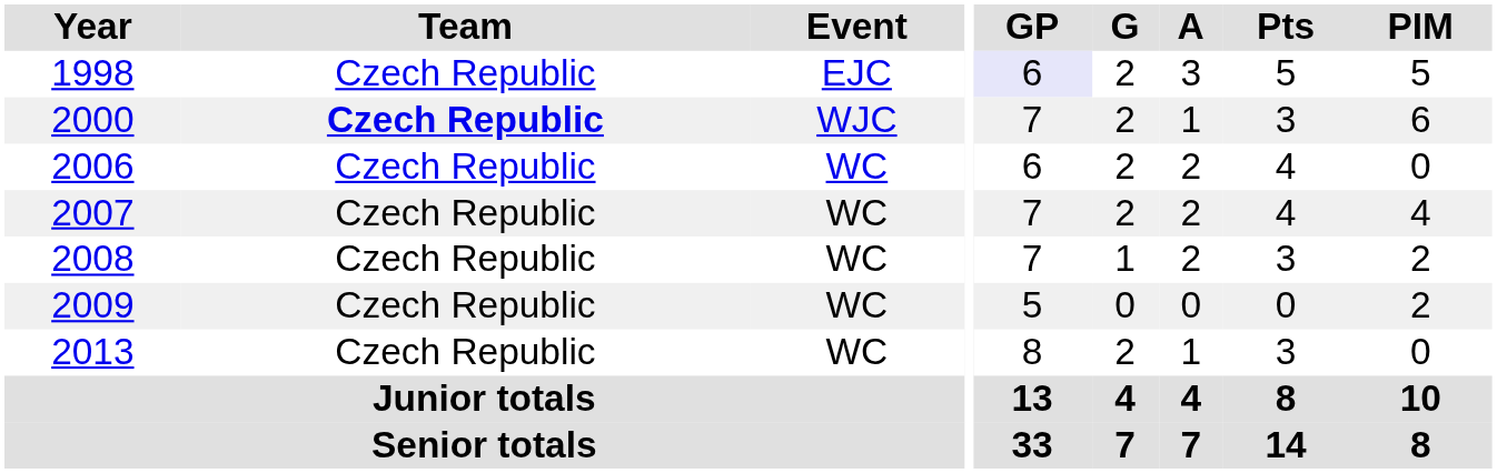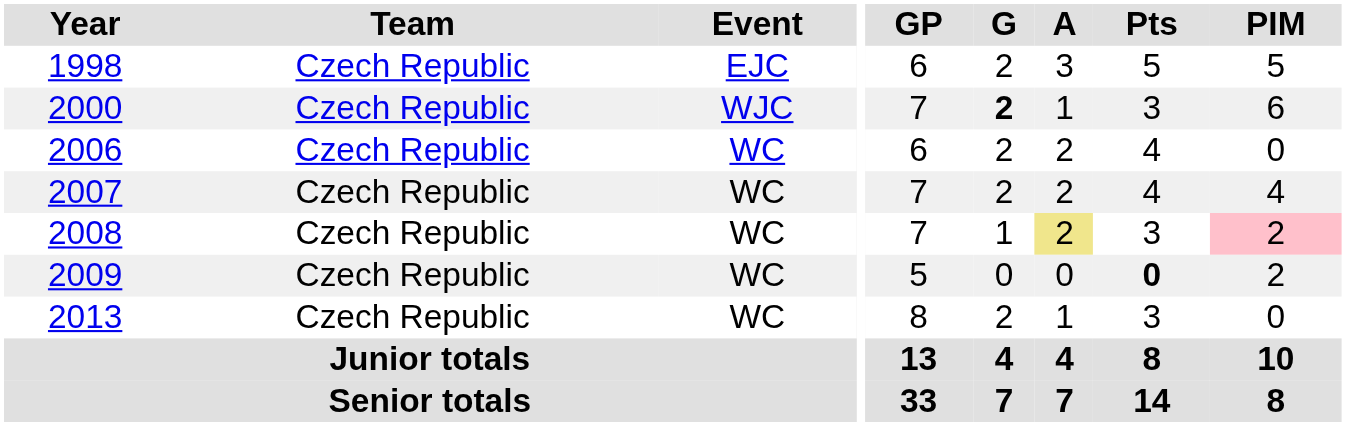1998 | GP: lavender background -> no background
2000 | Team: bold -> normal
2000 | G: normal -> bold
2008 | A: no background -> khaki background
2008 | PIM: no background -> pink background
2009 | Pts: normal -> bold
